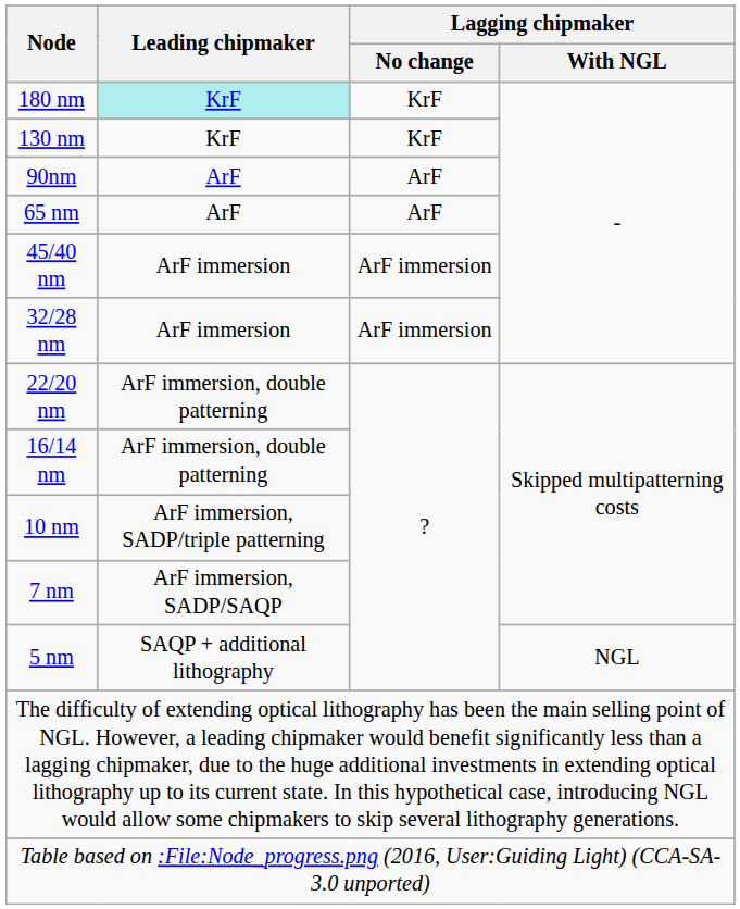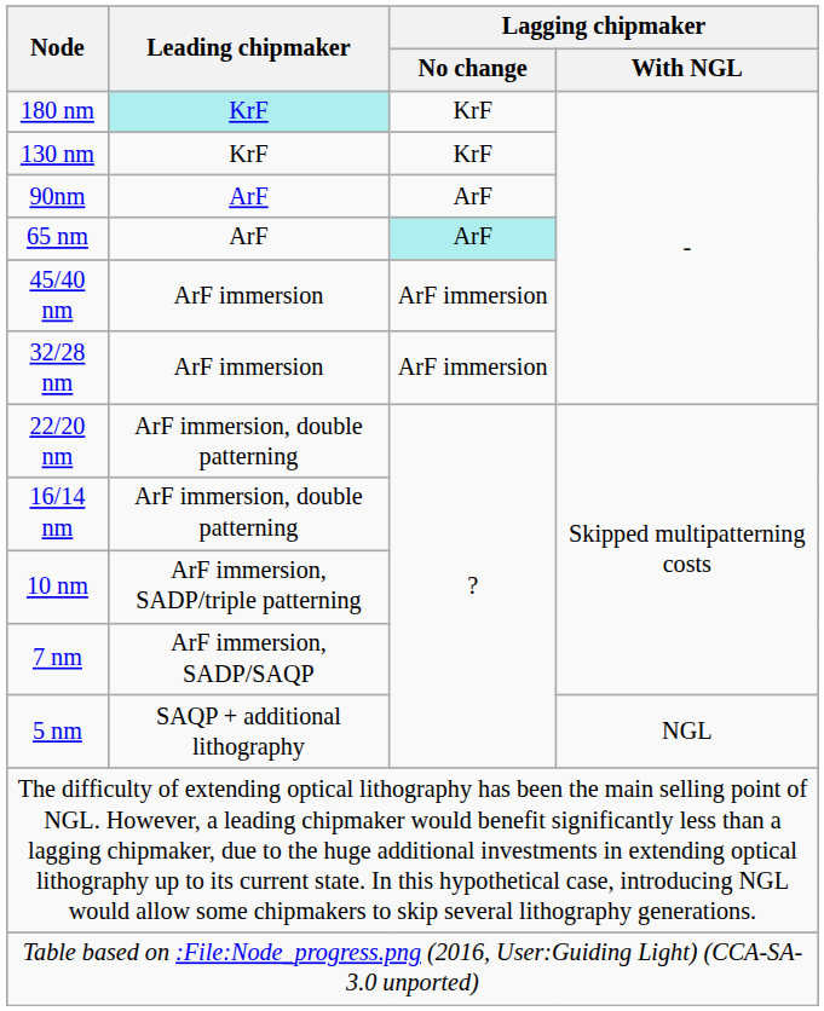65 nm | Lagging chipmaker / No change: no background -> paleturquoise background
